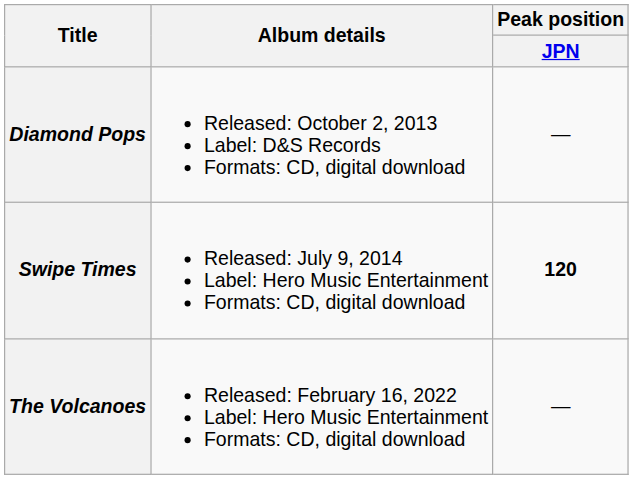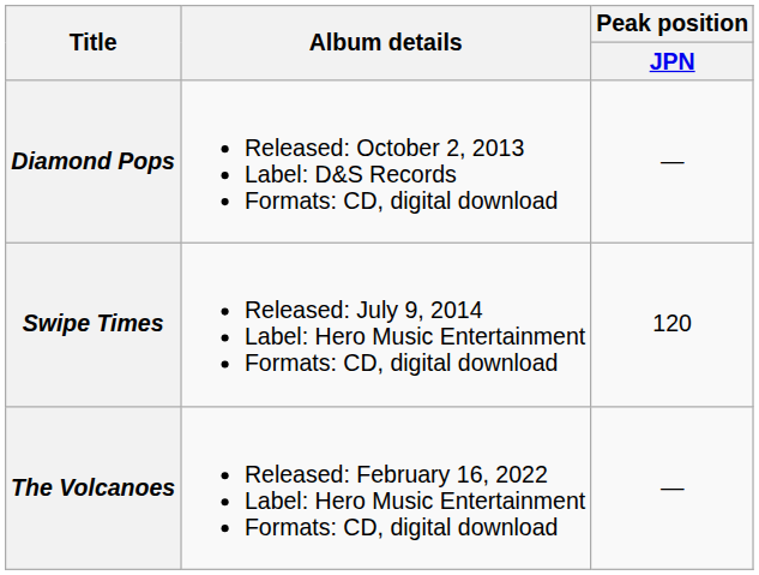Swipe Times | Peak position / JPN: bold -> normal
